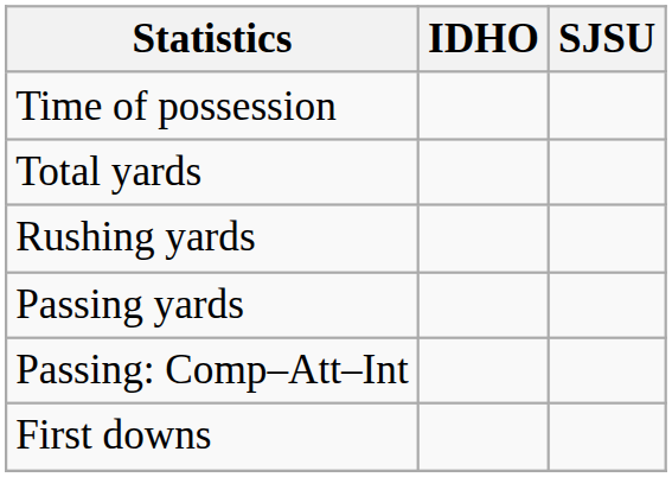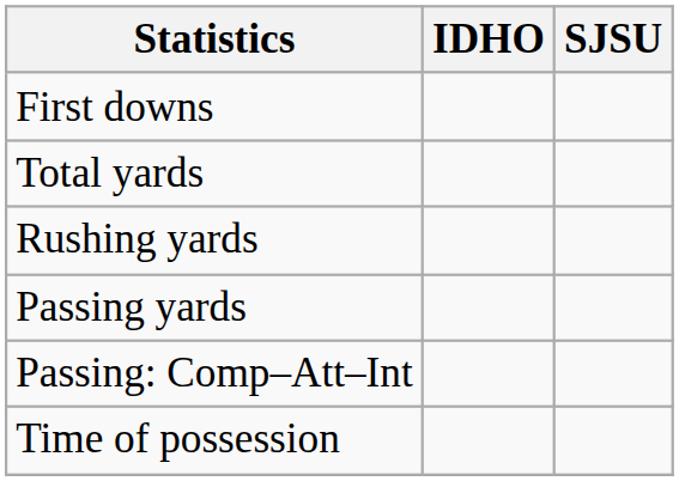rows swapped: First downs <-> Time of possession
